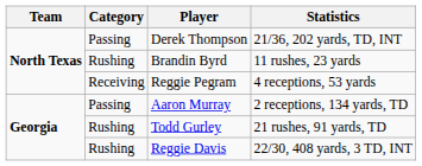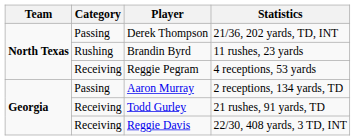Todd Gurley | Category: Rushing -> Receiving
Reggie Davis | Category: Rushing -> Receiving
